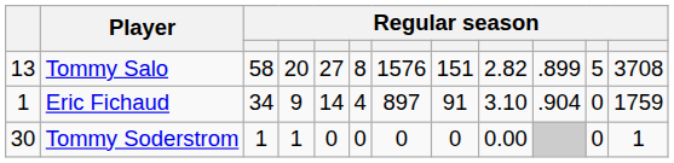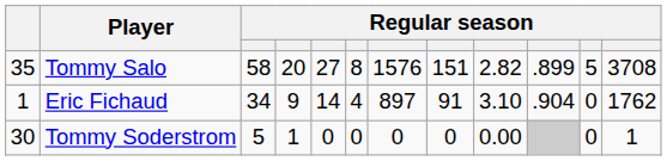Tommy Salo | column 1: 13 -> 35
Eric Fichaud | column 12: 1759 -> 1762
Tommy Soderstrom | column 3: 1 -> 5
